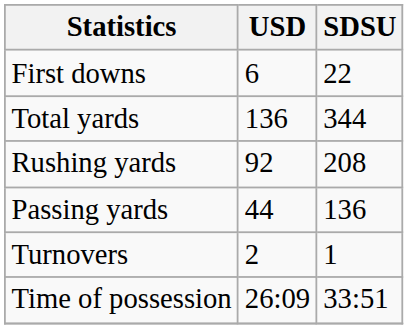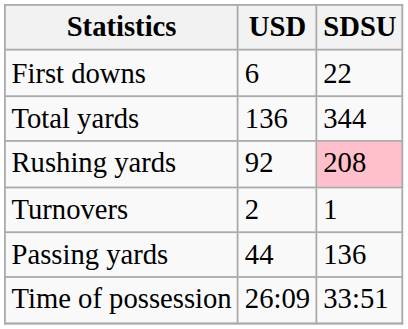Rushing yards | SDSU: no background -> pink background
rows swapped: Passing yards <-> Turnovers
